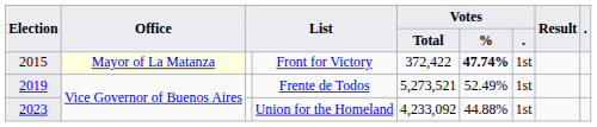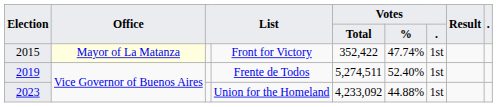Front for Victory | Votes / Total: 372,422 -> 352,422
Front for Victory | Votes / %: bold -> normal
Frente de Todos | Votes / Total: 5,273,521 -> 5,274,511
Frente de Todos | Votes / %: 52.49% -> 52.40%
